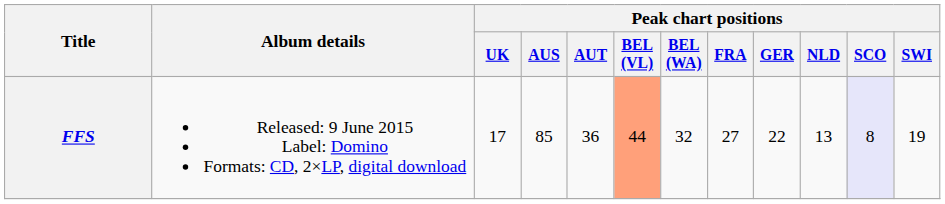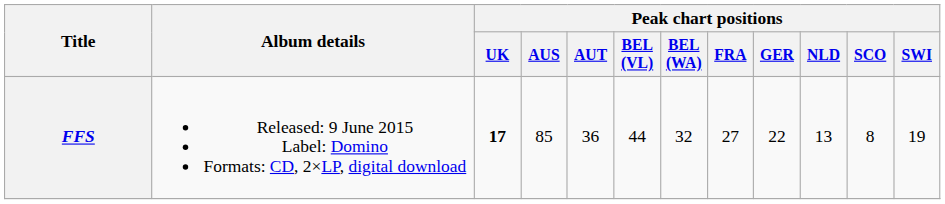FFS | Peak chart positions / UK: normal -> bold
FFS | Peak chart positions / BEL (VL): lightsalmon background -> no background
FFS | Peak chart positions / SCO: lavender background -> no background
